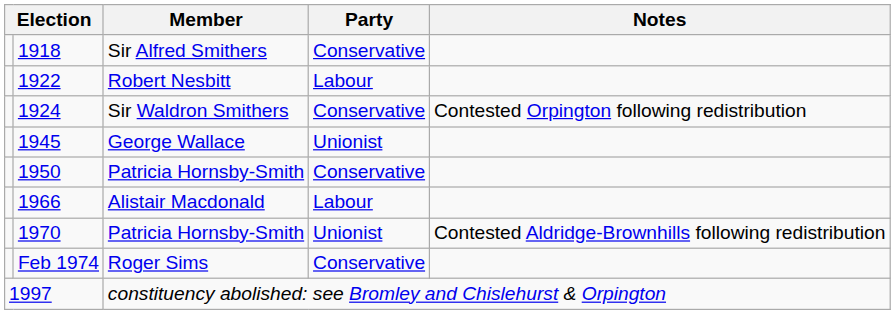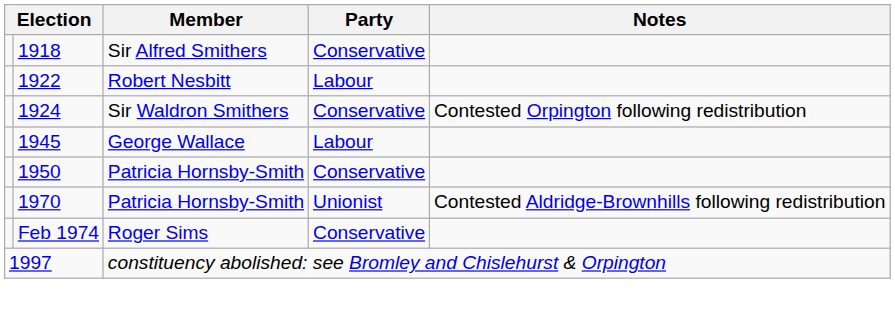1945 | Party: Unionist -> Labour
- row: 1966 | Alistair Macdonald | Labour
